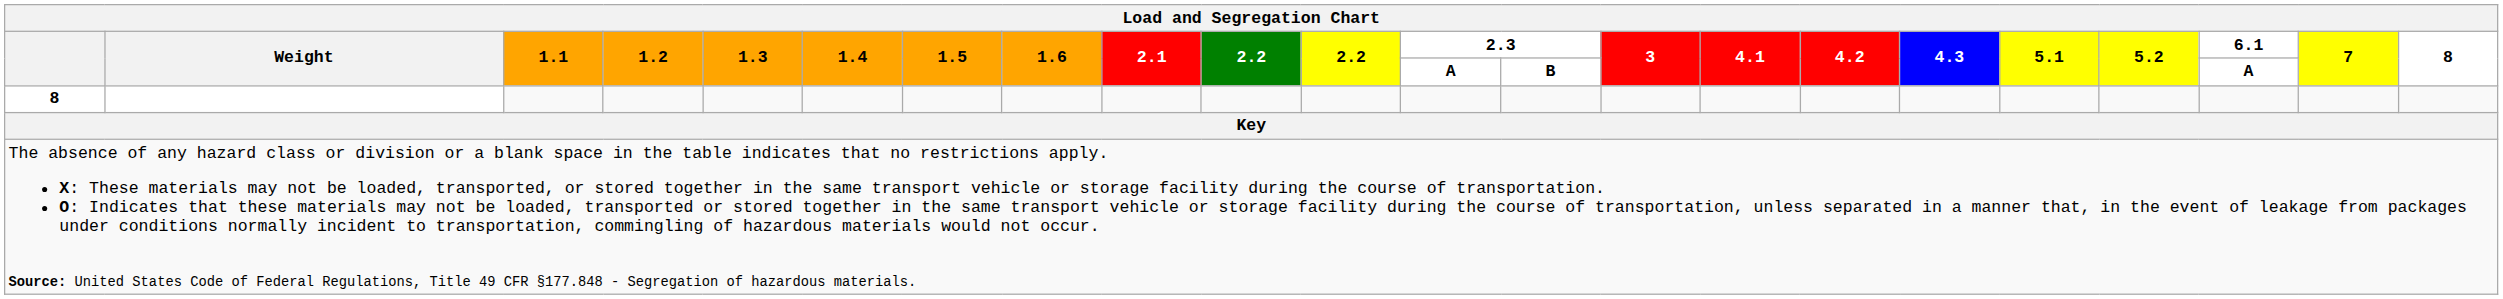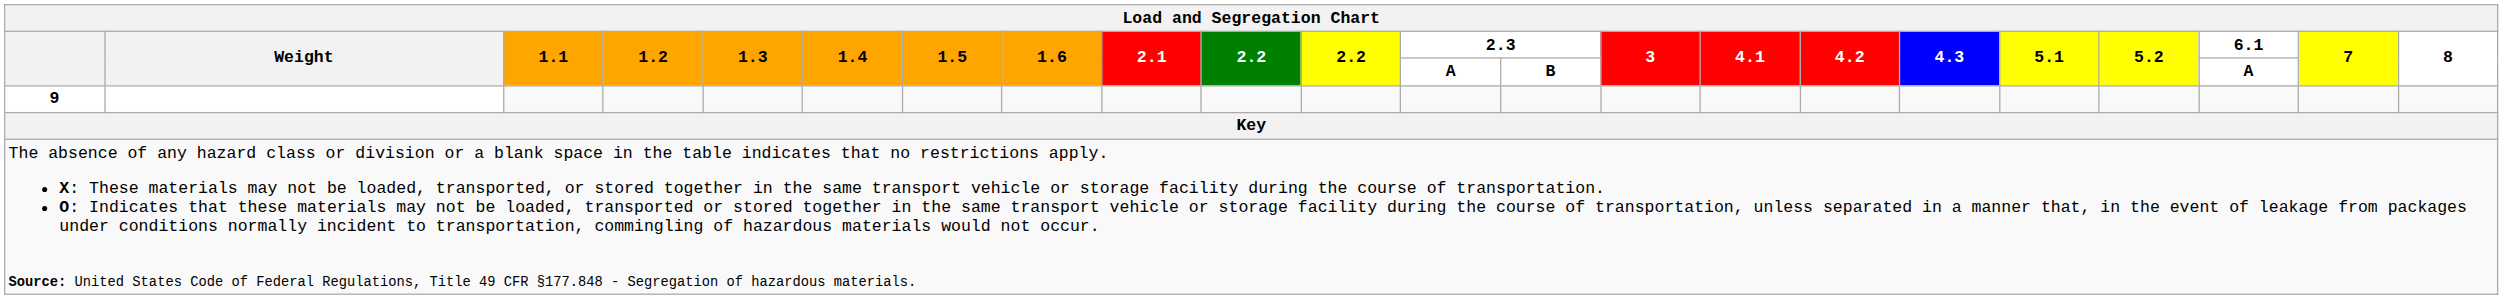row 4 | column 1: 8 -> 9
